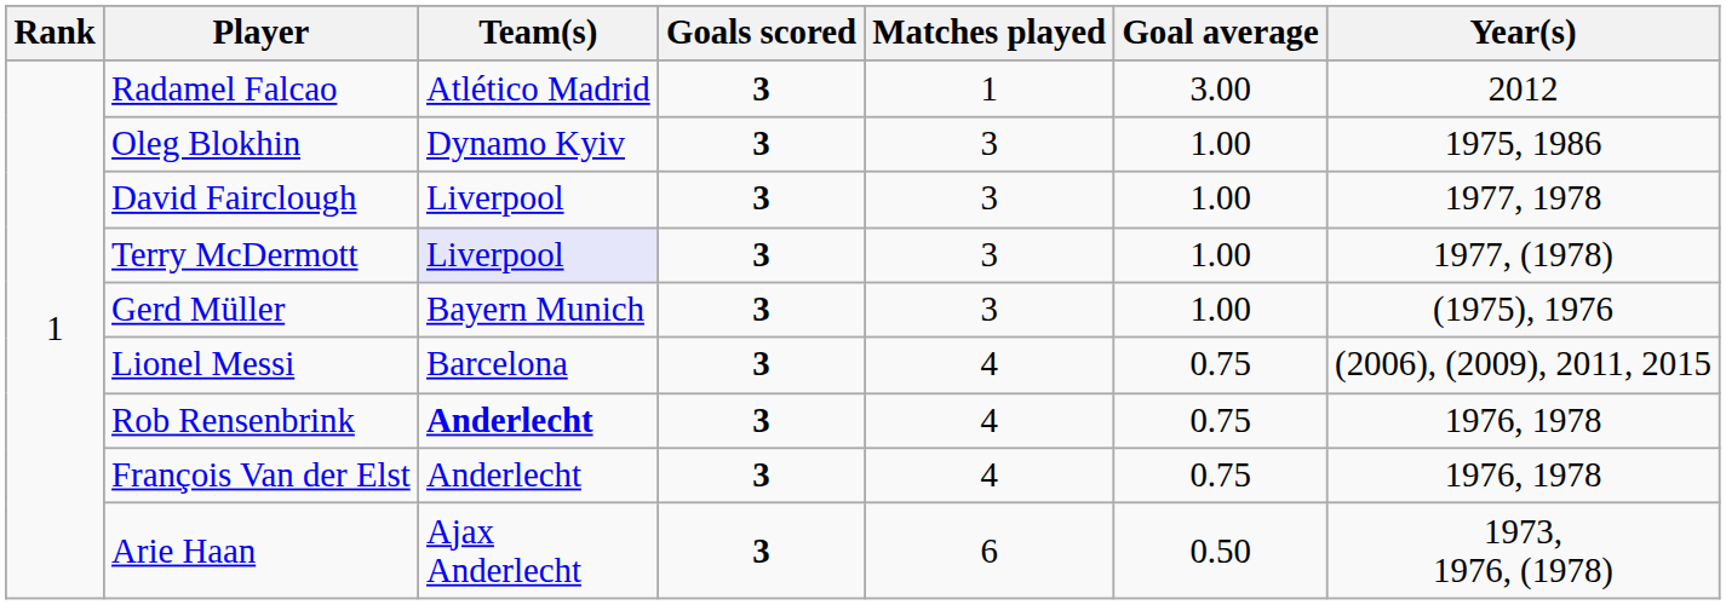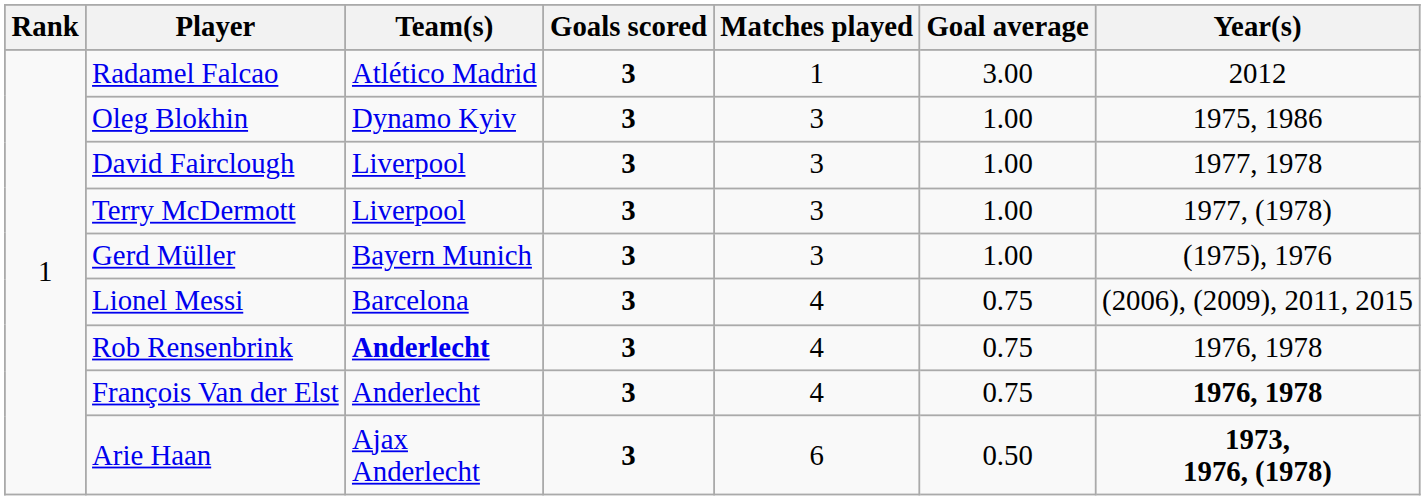Terry McDermott | Team(s): lavender background -> no background
François Van der Elst | Year(s): normal -> bold
Arie Haan | Year(s): normal -> bold
